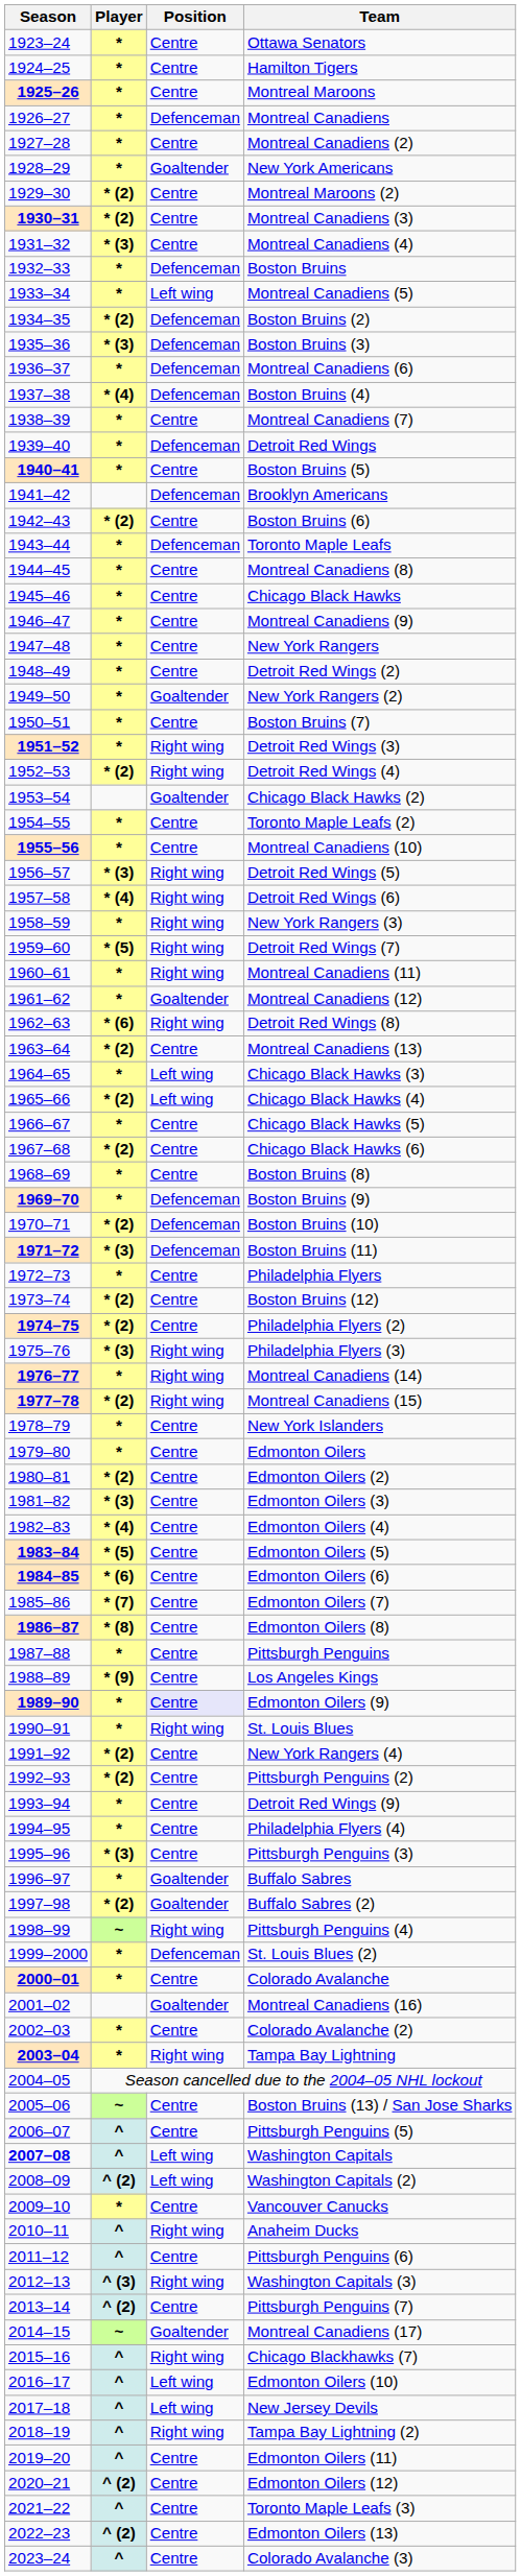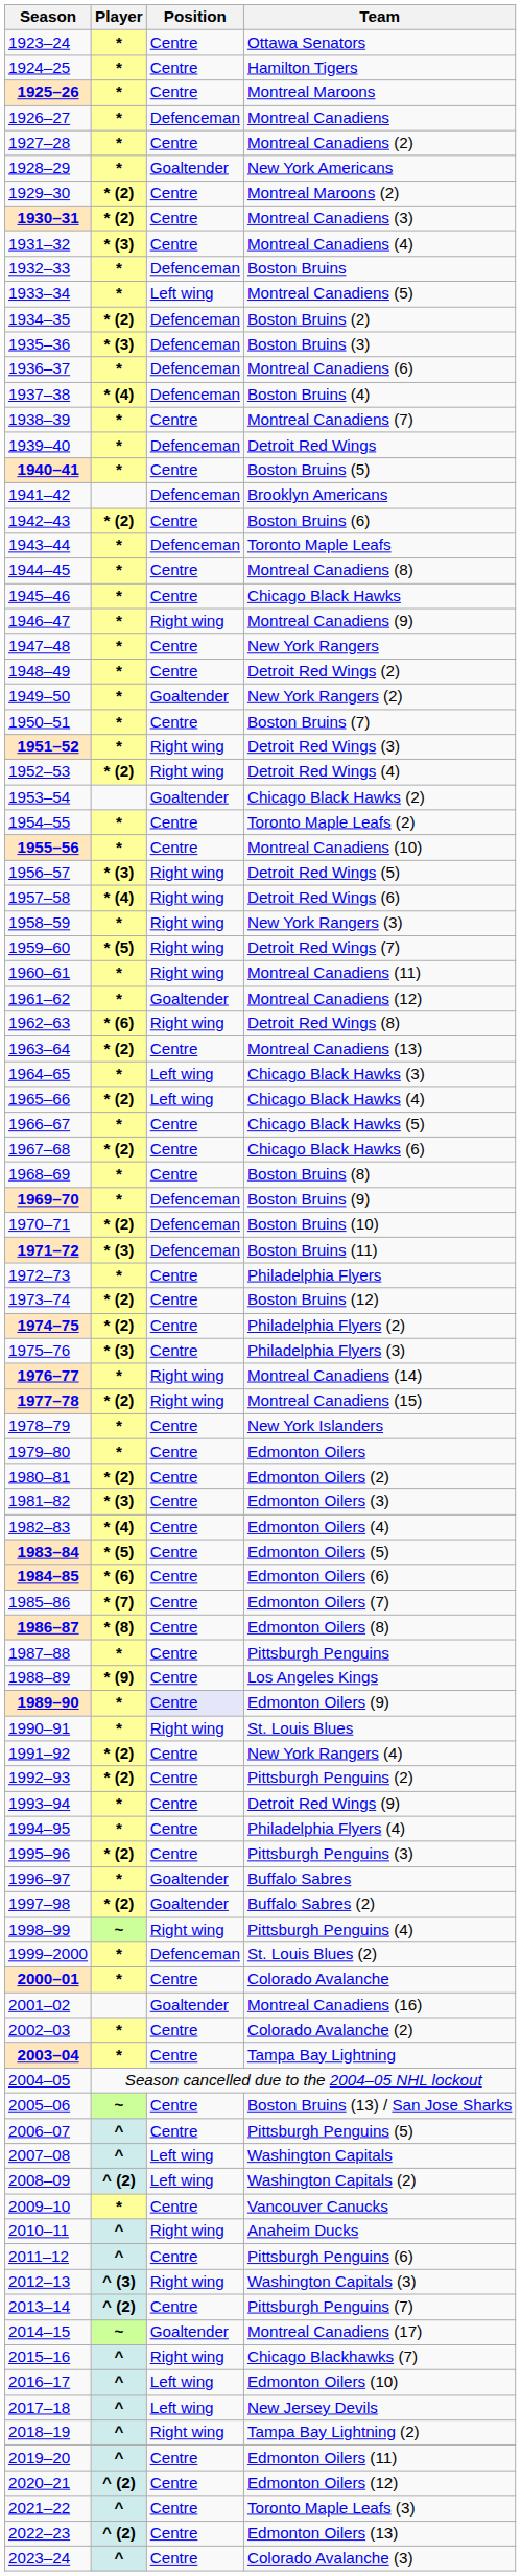Montreal Canadiens (9) | Position: Centre -> Right wing
Philadelphia Flyers (3) | Position: Right wing -> Centre
Pittsburgh Penguins (3) | Player: * (3) -> * (2)
Tampa Bay Lightning | Position: Right wing -> Centre
Washington Capitals | Season: bold -> normal
